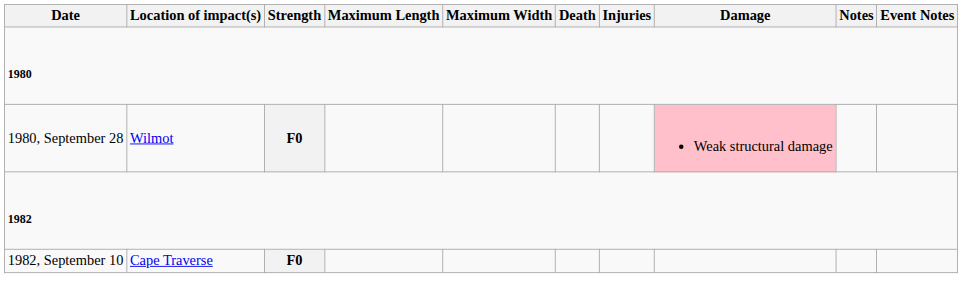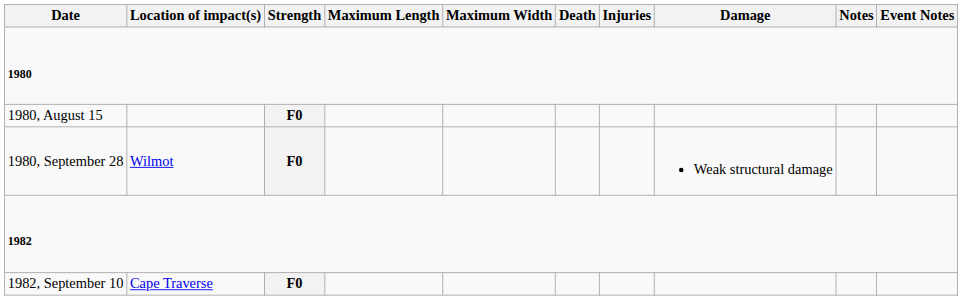+ row: 1980, August 15 | F0
1980, September 28 | Damage: pink background -> no background
